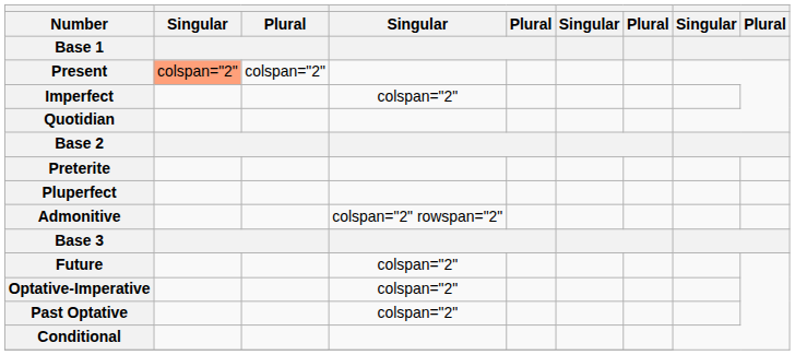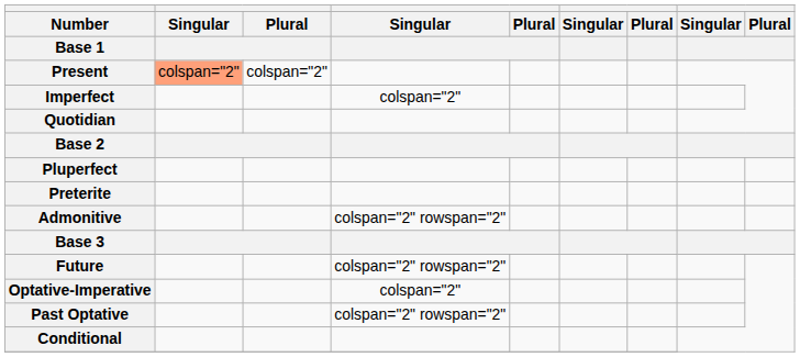rows swapped: Preterite <-> Pluperfect
Future | column 4: colspan="2" -> colspan="2" rowspan="2"
Past Optative | column 4: colspan="2" -> colspan="2" rowspan="2"
